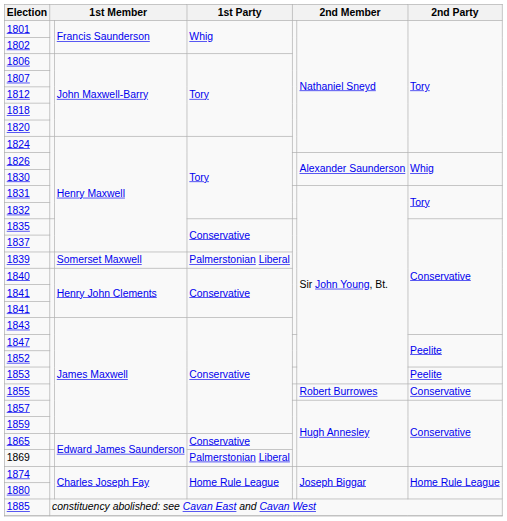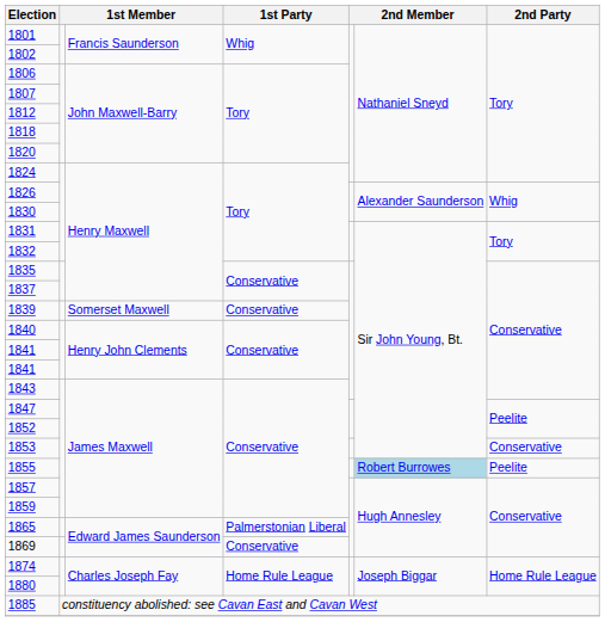1839 | 1st Party: Palmerstonian Liberal -> Conservative
1853 | 2nd Party: Peelite -> Conservative
1855 | column 6: no background -> lightblue background
1855 | 2nd Party: Conservative -> Peelite
1865 | 1st Party: Conservative -> Palmerstonian Liberal
1869 | 1st Party: Palmerstonian Liberal -> Conservative
